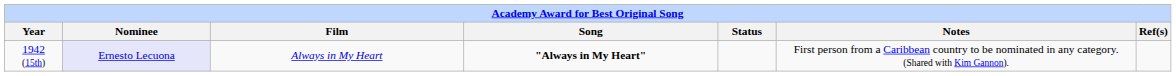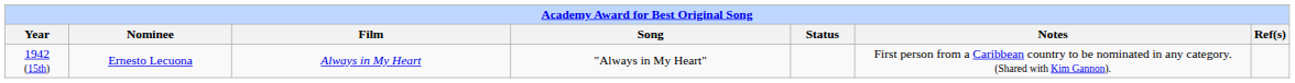1942 (15th) | Nominee: lavender background -> no background
1942 (15th) | Song: bold -> normal
